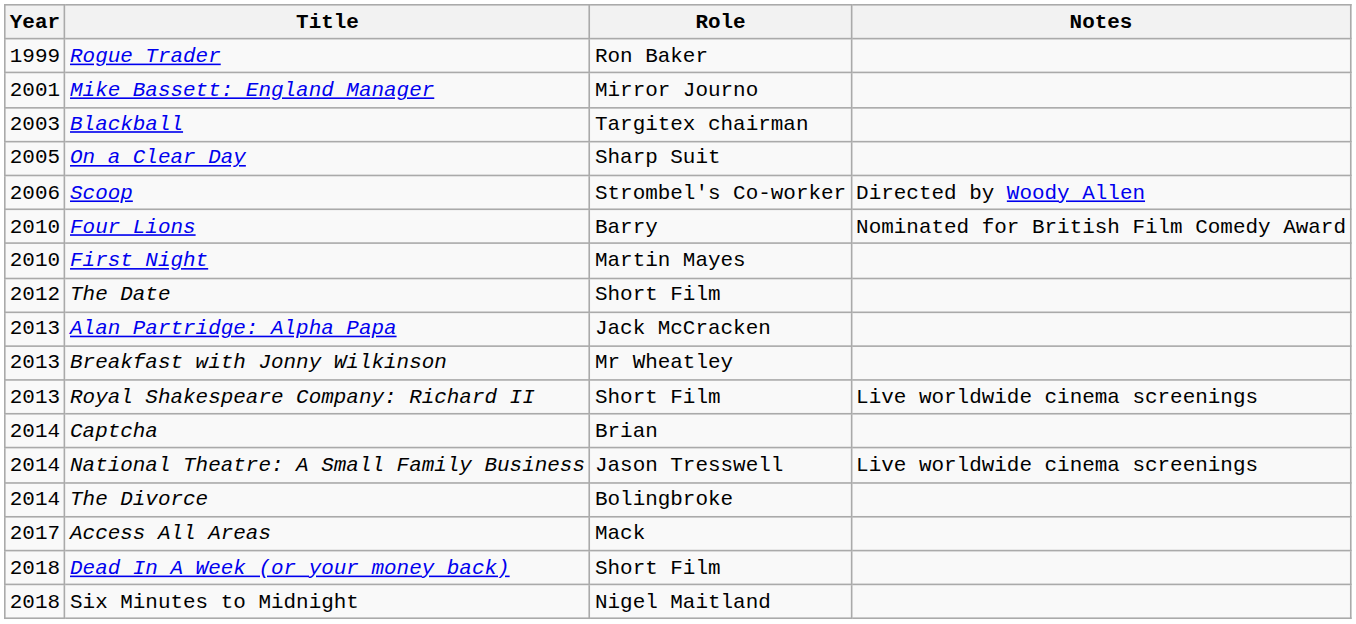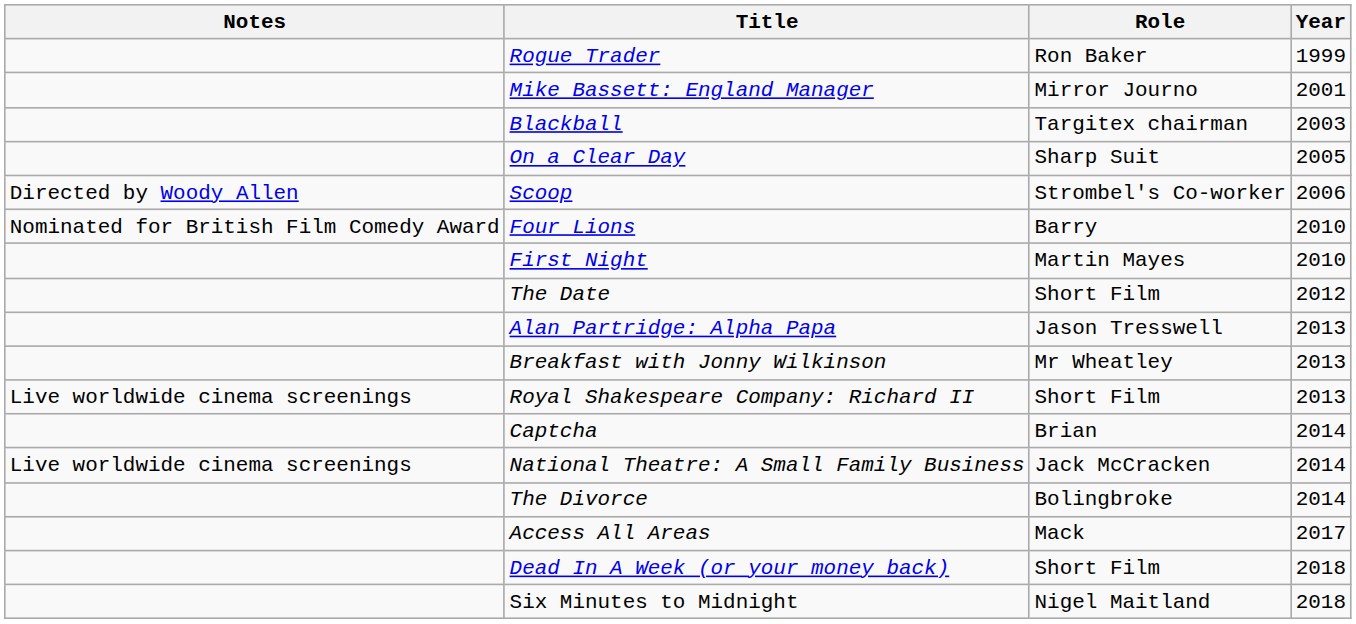columns swapped: Year <-> Notes
Alan Partridge: Alpha Papa | Role: Jack McCracken -> Jason Tresswell
National Theatre: A Small Family Business | Role: Jason Tresswell -> Jack McCracken
